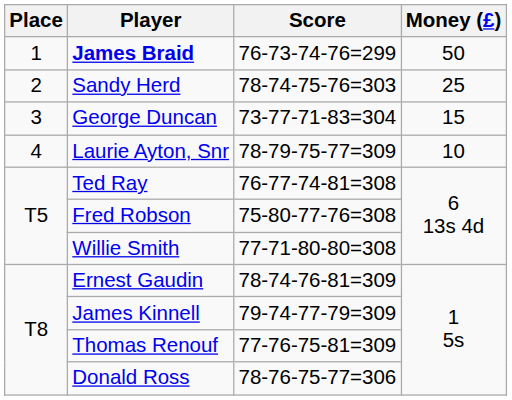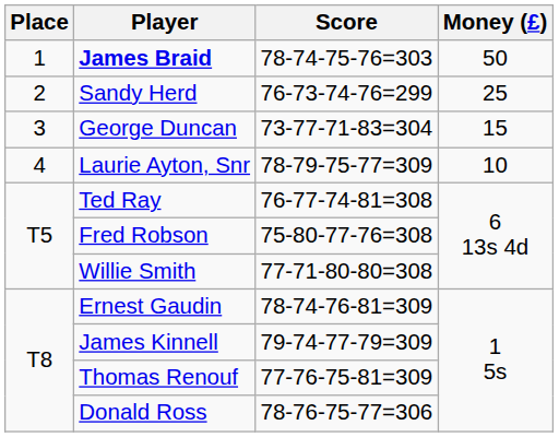James Braid | Score: 76-73-74-76=299 -> 78-74-75-76=303
Sandy Herd | Score: 78-74-75-76=303 -> 76-73-74-76=299
